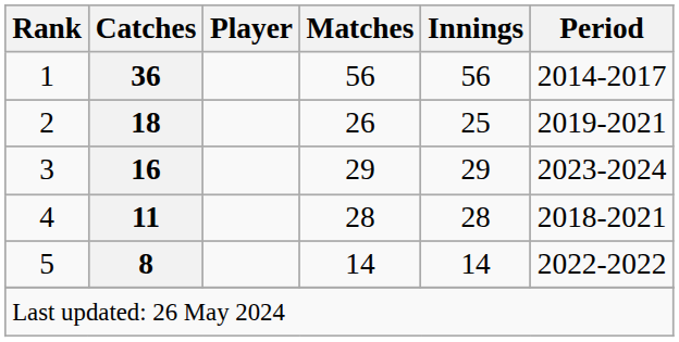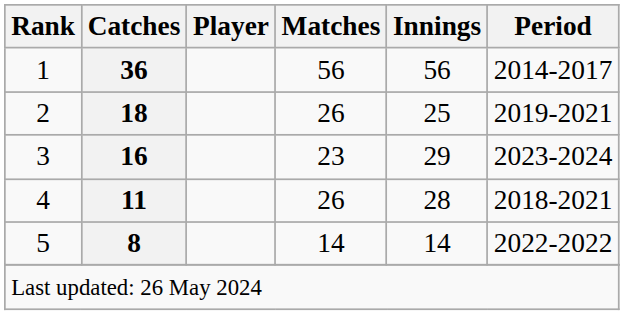3 | Matches: 29 -> 23
4 | Matches: 28 -> 26
